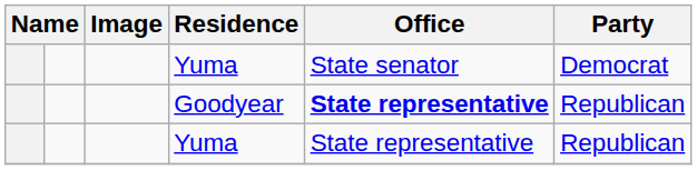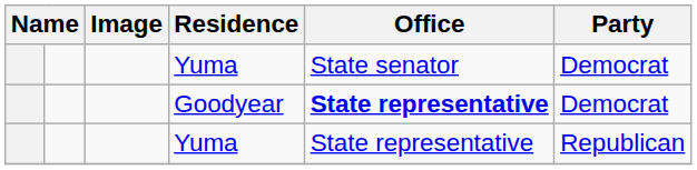Goodyear | Party: Republican -> Democrat
